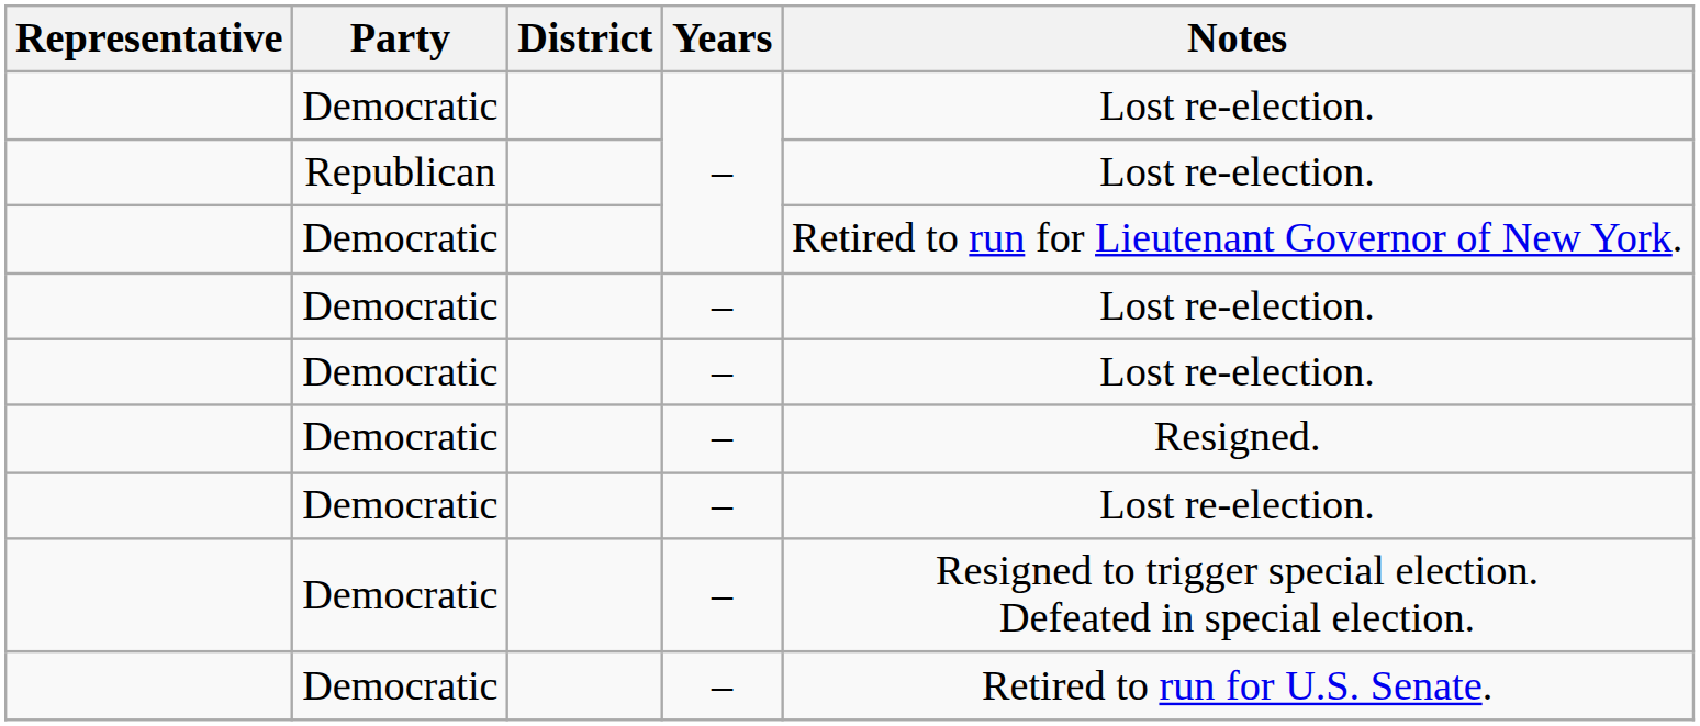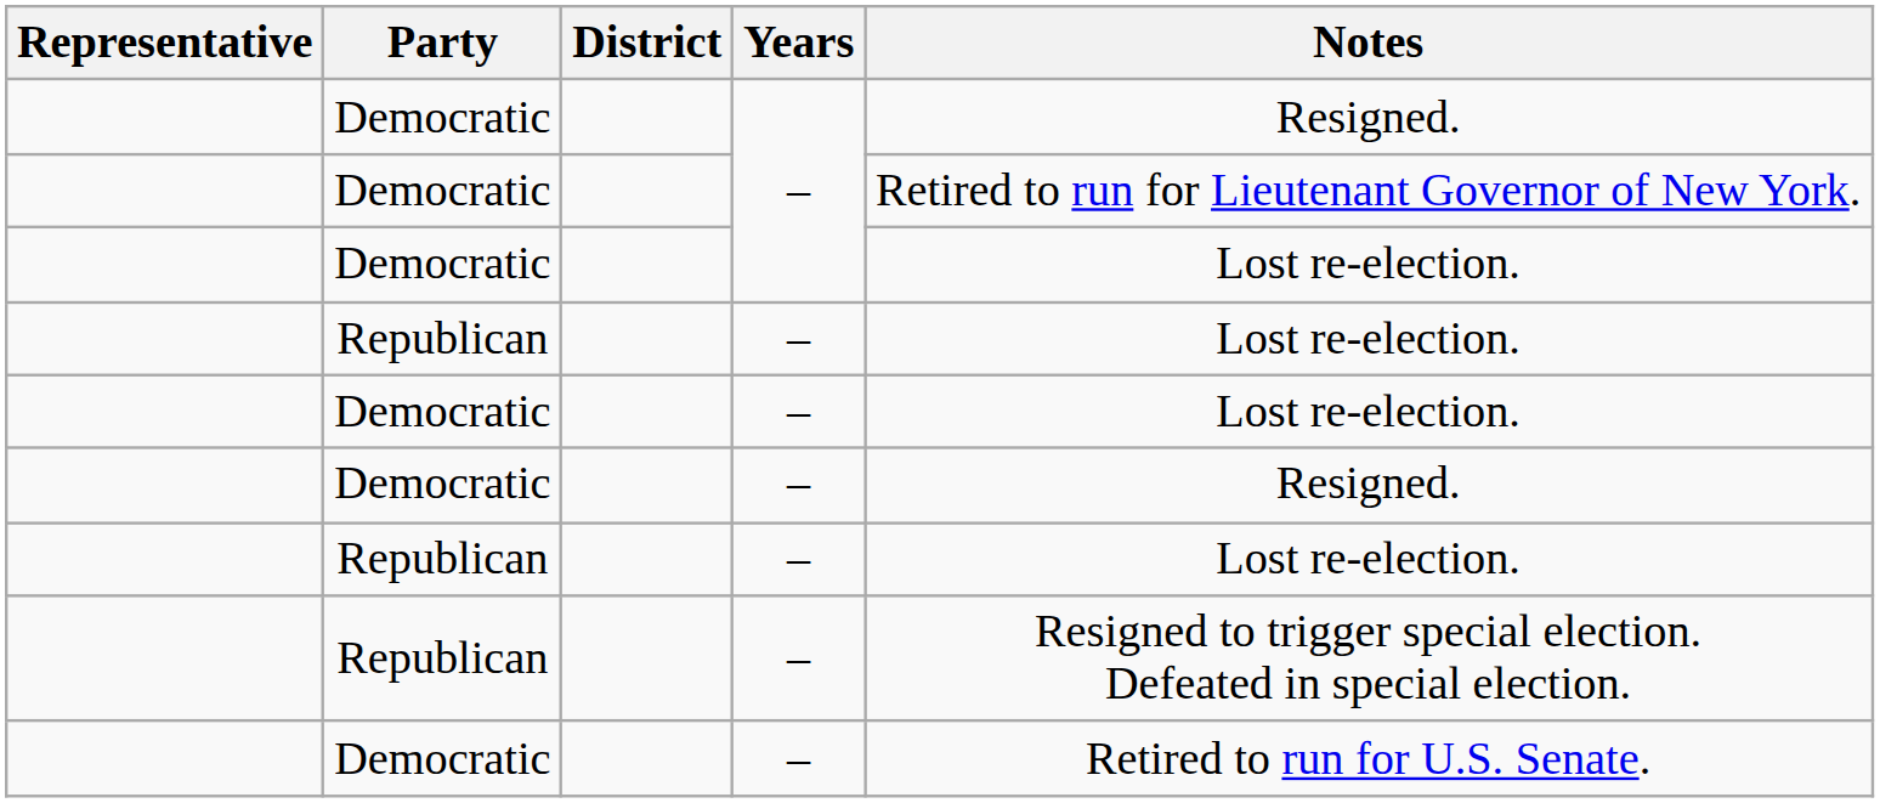row 2 | Notes: Lost re-election. -> Resigned.
row 3 | Party: Republican -> Democratic
row 3 | Notes: Lost re-election. -> Retired to run for Lieutenant Governor of New York.
row 4 | Notes: Retired to run for Lieutenant Governor of New York. -> Lost re-election.
row 5 | Party: Democratic -> Republican
row 8 | Party: Democratic -> Republican
row 9 | Party: Democratic -> Republican
